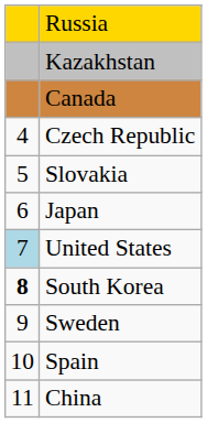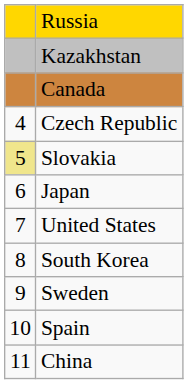Slovakia | column 1: no background -> khaki background
United States | column 1: lightblue background -> no background
South Korea | column 1: bold -> normal
